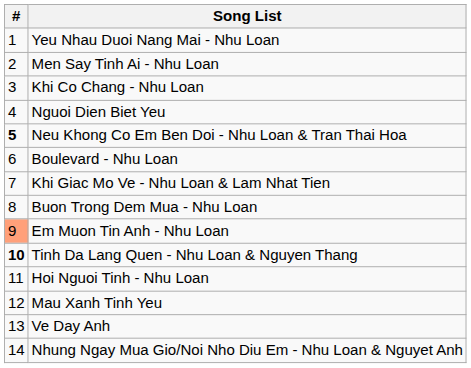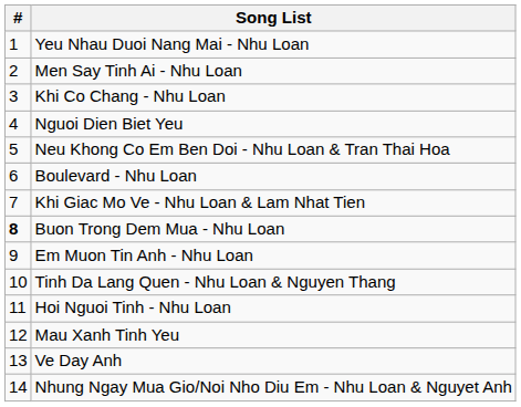Neu Khong Co Em Ben Doi - Nhu Loan & Tran Thai Hoa | #: bold -> normal
Buon Trong Dem Mua - Nhu Loan | #: normal -> bold
Em Muon Tin Anh - Nhu Loan | #: lightsalmon background -> no background
Tinh Da Lang Quen - Nhu Loan & Nguyen Thang | #: bold -> normal
